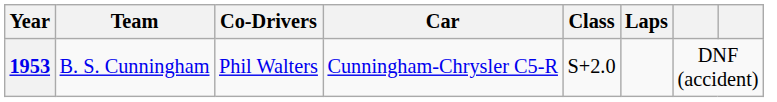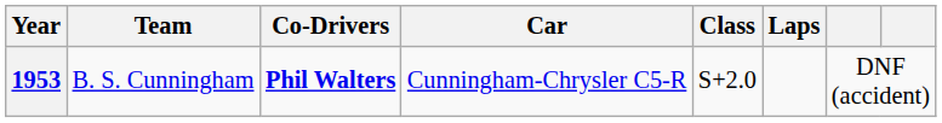1953 | Co-Drivers: normal -> bold
